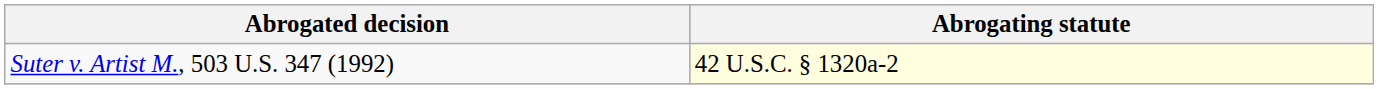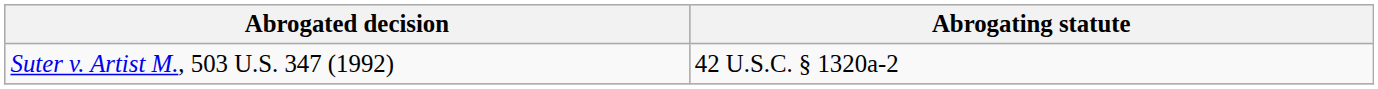Suter v. Artist M., 503 U.S. 347 (1992) | Abrogating statute: lightyellow background -> no background
